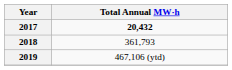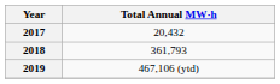2017 | Total Annual MW·h: bold -> normal
